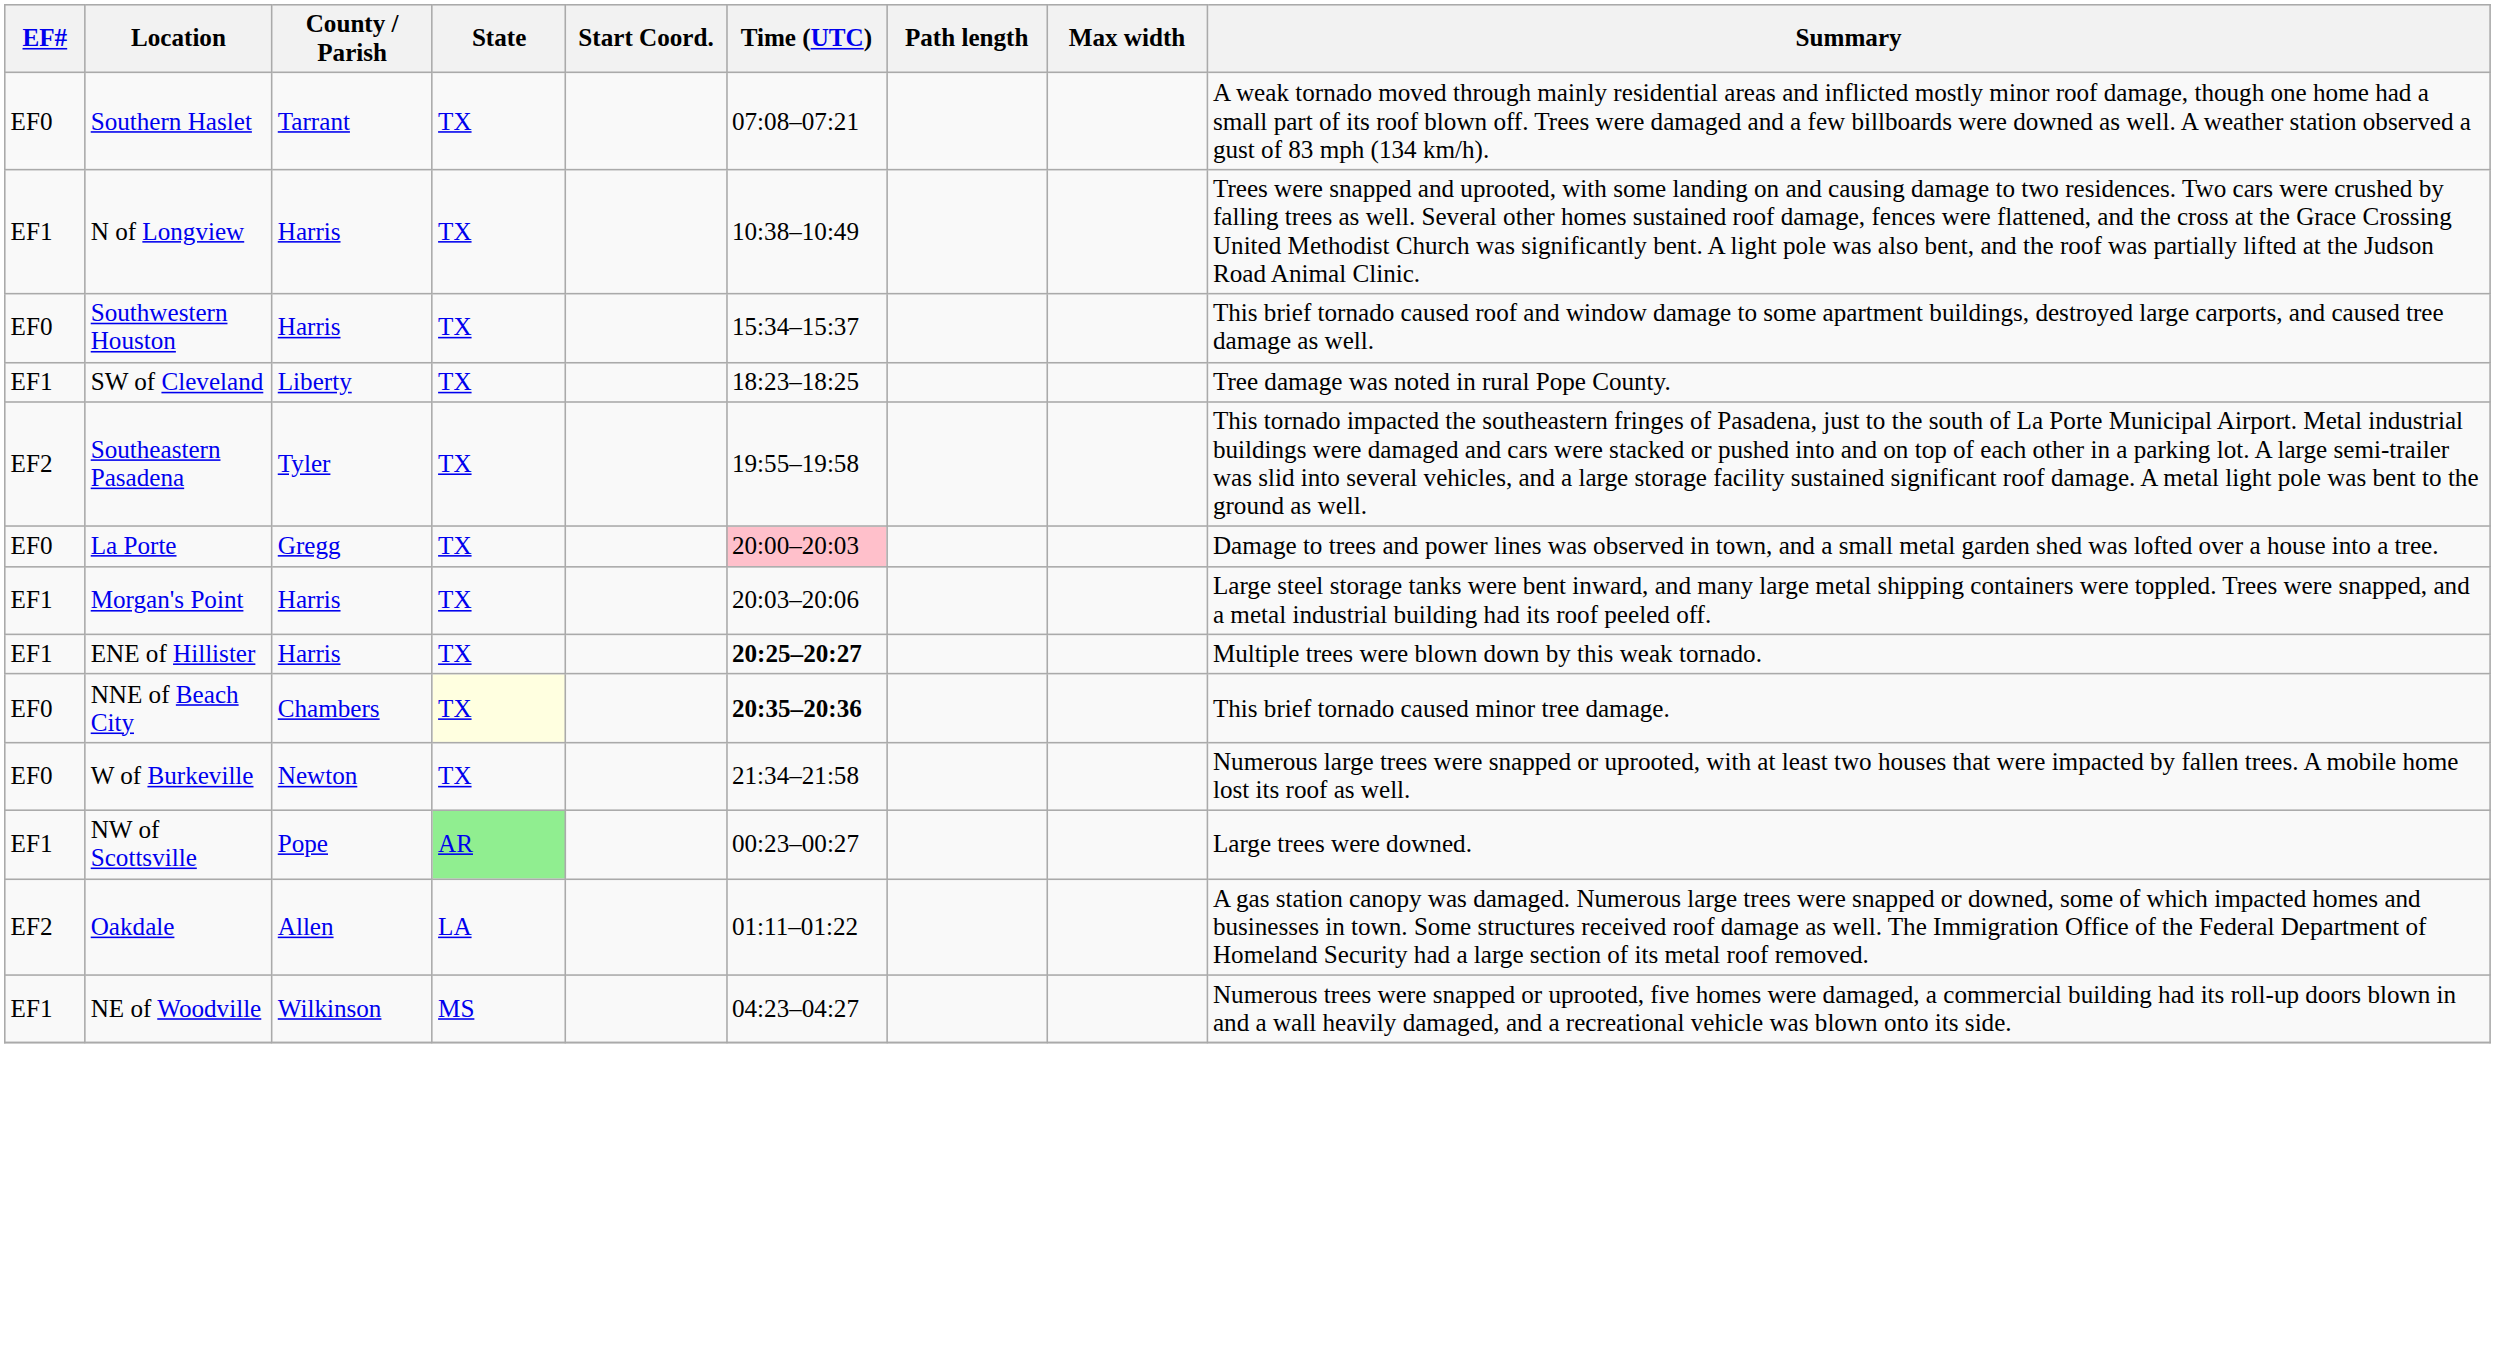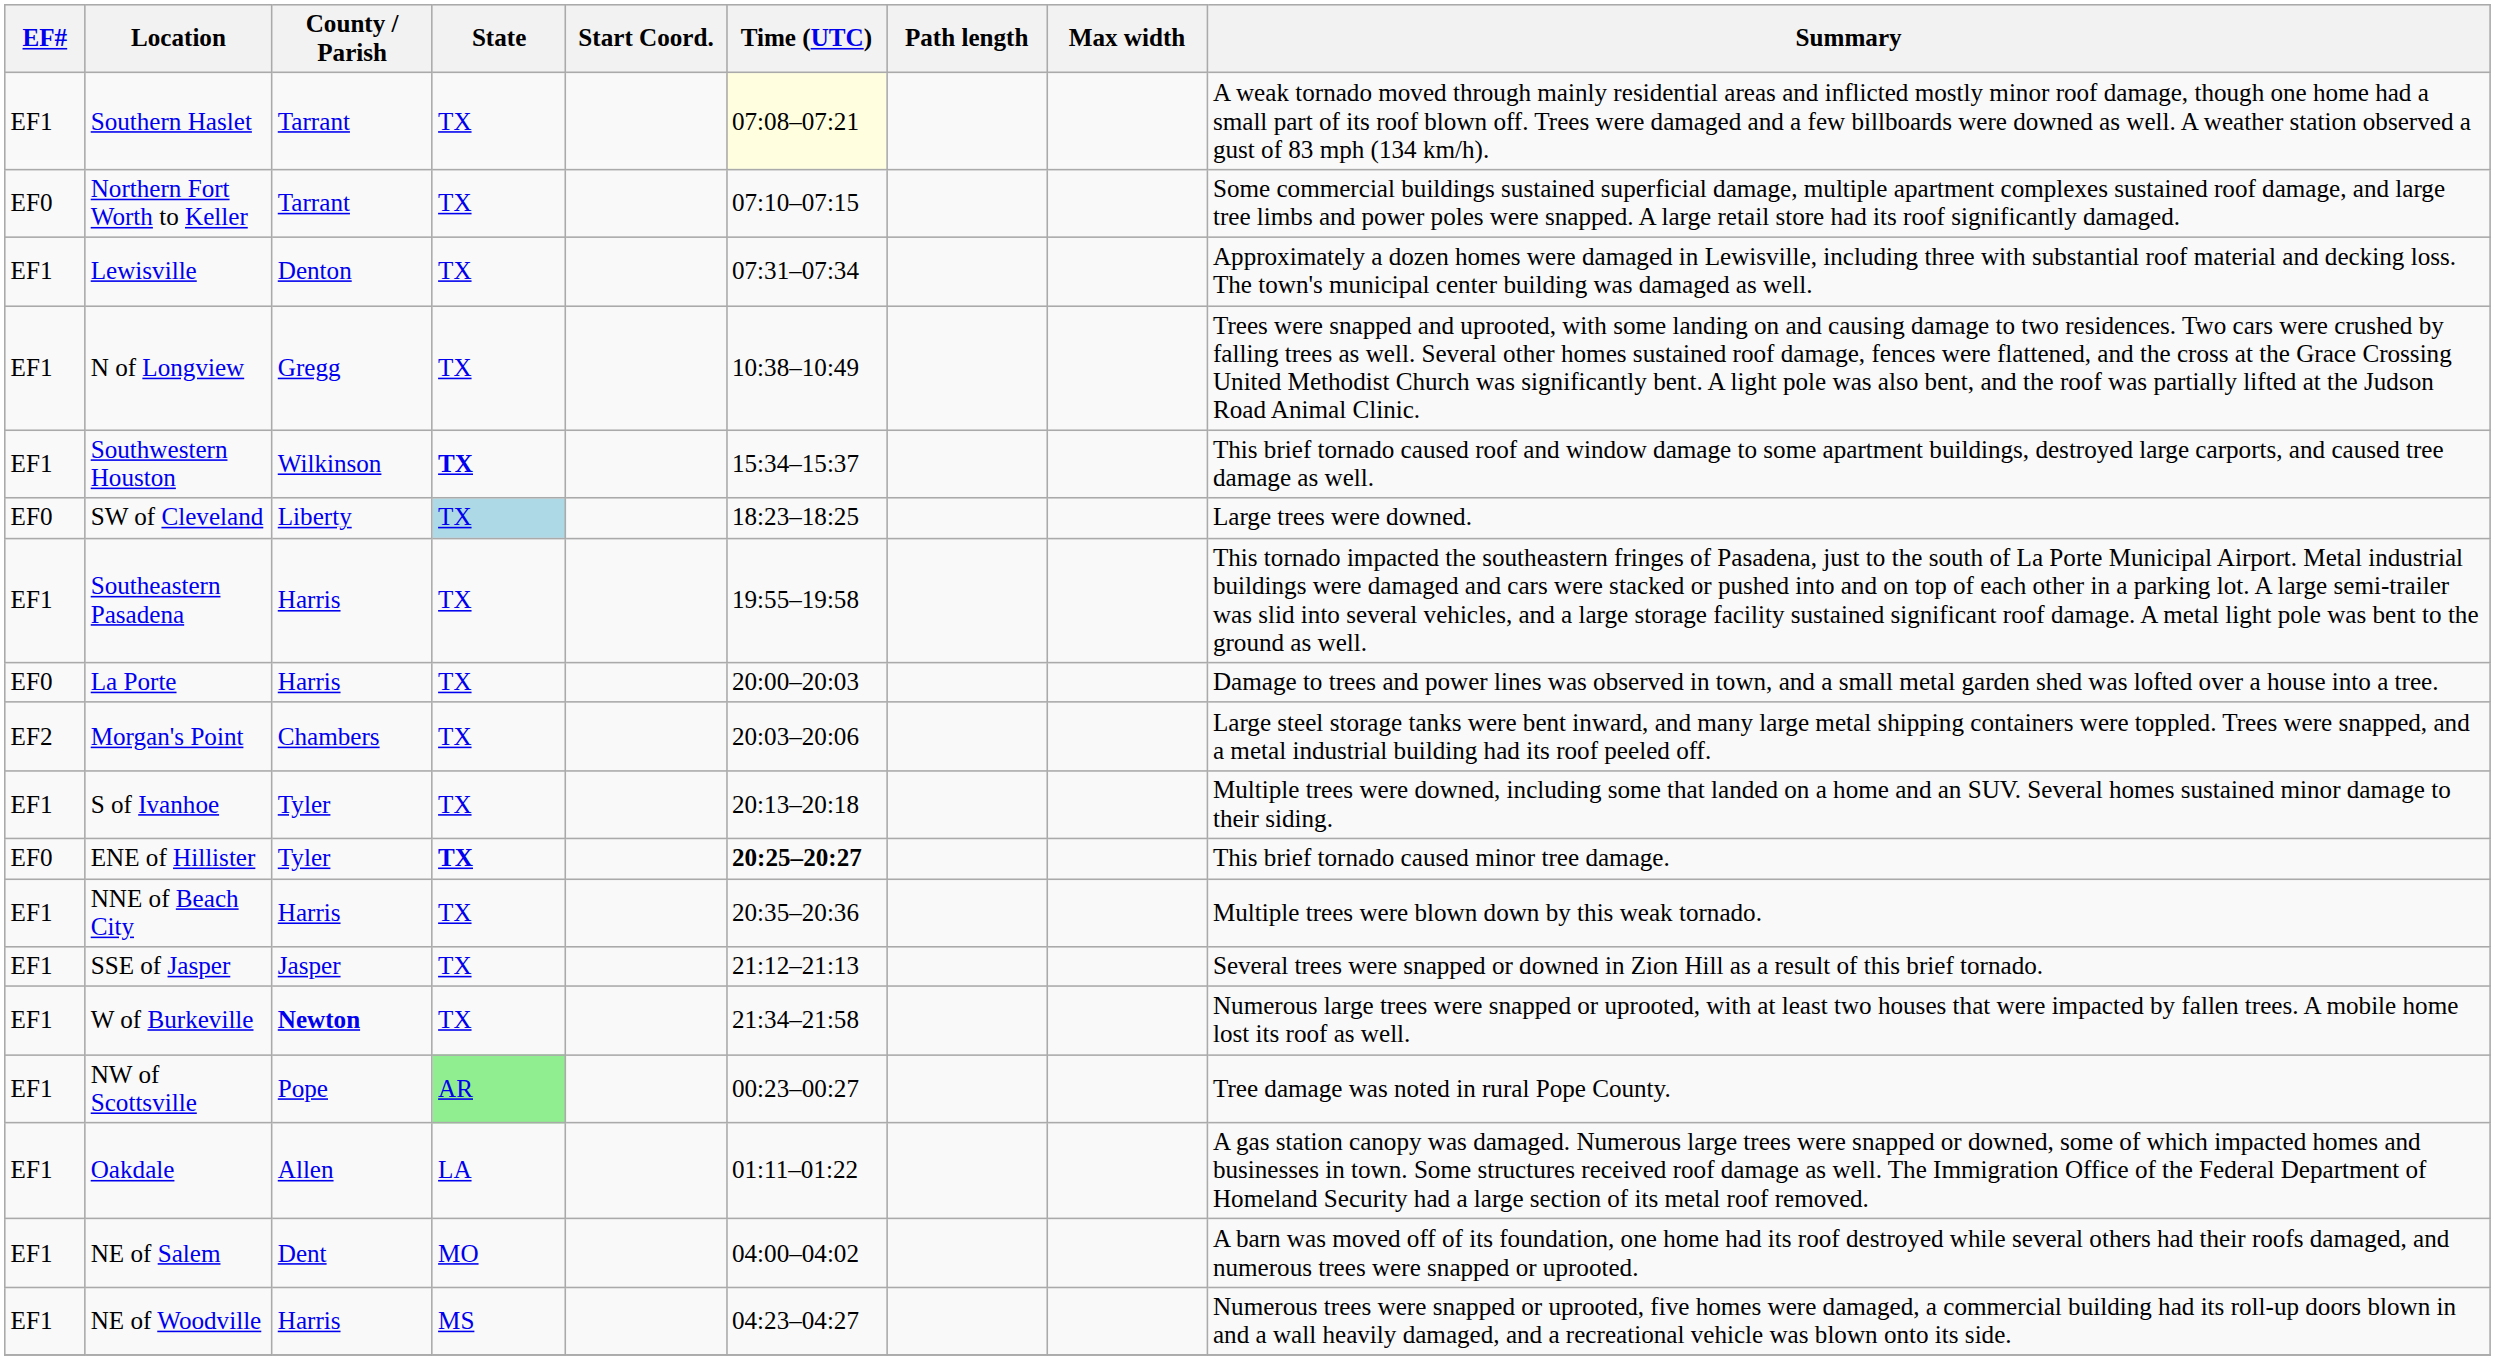Southern Haslet | EF#: EF0 -> EF1
Southern Haslet | Time (UTC): no background -> lightyellow background
+ row: EF0 | Northern Fort Worth to Keller | Tarrant | TX | 07:10–07:15 | Some commercial buildings sustained superficial damage, multiple apartment complexes sustained roof damage, and large tree limbs and power poles were snapped. A large retail store had its roof significantly damaged.
+ row: EF1 | Lewisville | Denton | TX | 07:31–07:34 | Approximately a dozen homes were damaged in Lewisville, including three with substantial roof material and decking loss. The town's municipal center building was damaged as well.
N of Longview | County / Parish: Harris -> Gregg
Southwestern Houston | EF#: EF0 -> EF1
Southwestern Houston | County / Parish: Harris -> Wilkinson
Southwestern Houston | State: normal -> bold
SW of Cleveland | EF#: EF1 -> EF0
SW of Cleveland | State: no background -> lightblue background
SW of Cleveland | Summary: Tree damage was noted in rural Pope County. -> Large trees were downed.
Southeastern Pasadena | EF#: EF2 -> EF1
Southeastern Pasadena | County / Parish: Tyler -> Harris
La Porte | County / Parish: Gregg -> Harris
La Porte | Time (UTC): pink background -> no background
Morgan's Point | EF#: EF1 -> EF2
Morgan's Point | County / Parish: Harris -> Chambers
+ row: EF1 | S of Ivanhoe | Tyler | TX | 20:13–20:18 | Multiple trees were downed, including some that landed on a home and an SUV. Several homes sustained minor damage to their siding.
ENE of Hillister | EF#: EF1 -> EF0
ENE of Hillister | County / Parish: Harris -> Tyler
ENE of Hillister | State: normal -> bold
ENE of Hillister | Summary: Multiple trees were blown down by this weak tornado. -> This brief tornado caused minor tree damage.
NNE of Beach City | EF#: EF0 -> EF1
NNE of Beach City | County / Parish: Chambers -> Harris
NNE of Beach City | State: lightyellow background -> no background
NNE of Beach City | Time (UTC): bold -> normal
NNE of Beach City | Summary: This brief tornado caused minor tree damage. -> Multiple trees were blown down by this weak tornado.
+ row: EF1 | SSE of Jasper | Jasper | TX | 21:12–21:13 | Several trees were snapped or downed in Zion Hill as a result of this brief tornado.
W of Burkeville | EF#: EF0 -> EF1
W of Burkeville | County / Parish: normal -> bold
NW of Scottsville | Summary: Large trees were downed. -> Tree damage was noted in rural Pope County.
Oakdale | EF#: EF2 -> EF1
+ row: EF1 | NE of Salem | Dent | MO | 04:00–04:02 | A barn was moved off of its foundation, one home had its roof destroyed while several others had their roofs damaged, and numerous trees were snapped or uprooted.
NE of Woodville | County / Parish: Wilkinson -> Harris
